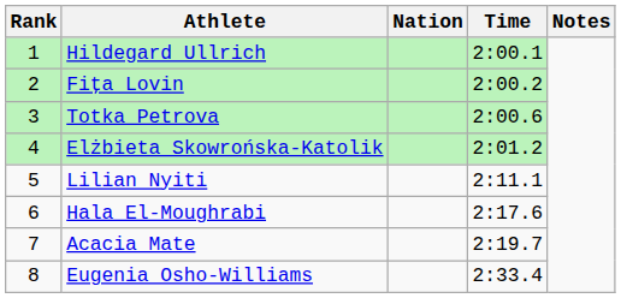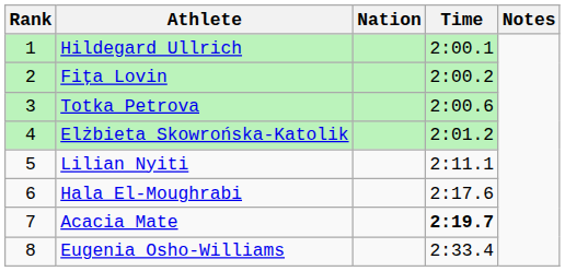Acacia Mate | Time: normal -> bold
